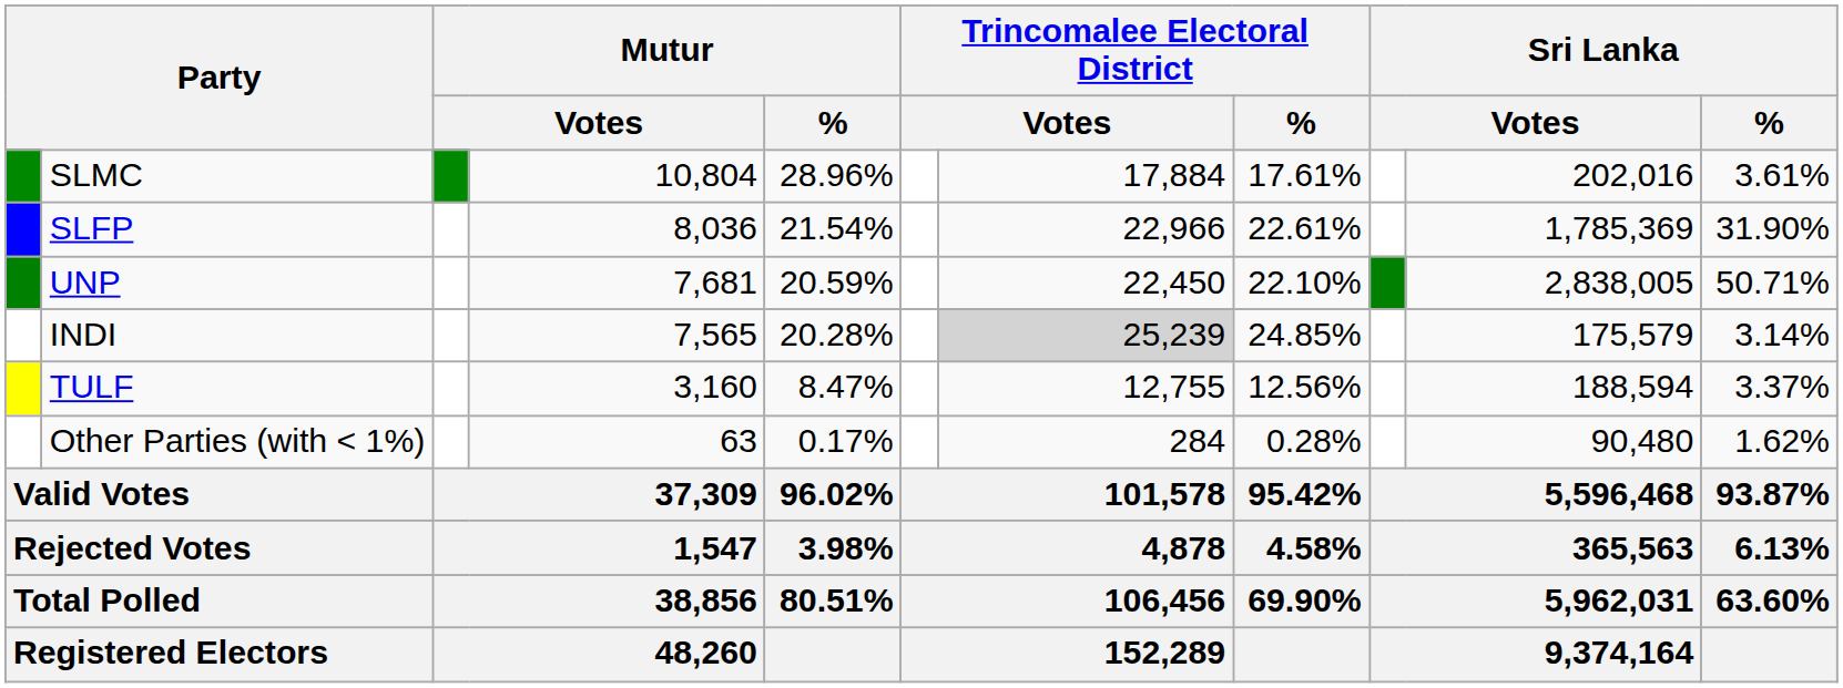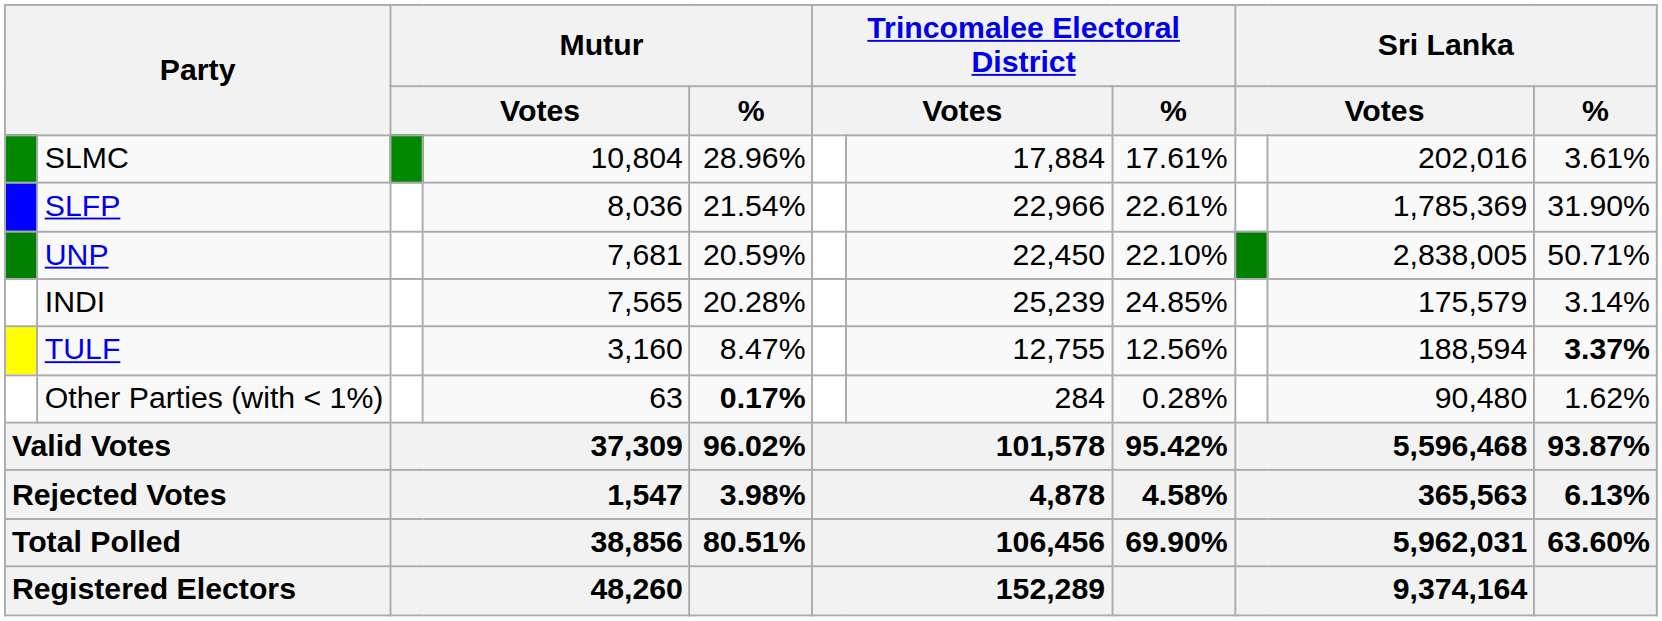INDI | column 7: lightgrey background -> no background
TULF | Sri Lanka / %: normal -> bold
Other Parties (with < 1%) | Mutur / %: normal -> bold
